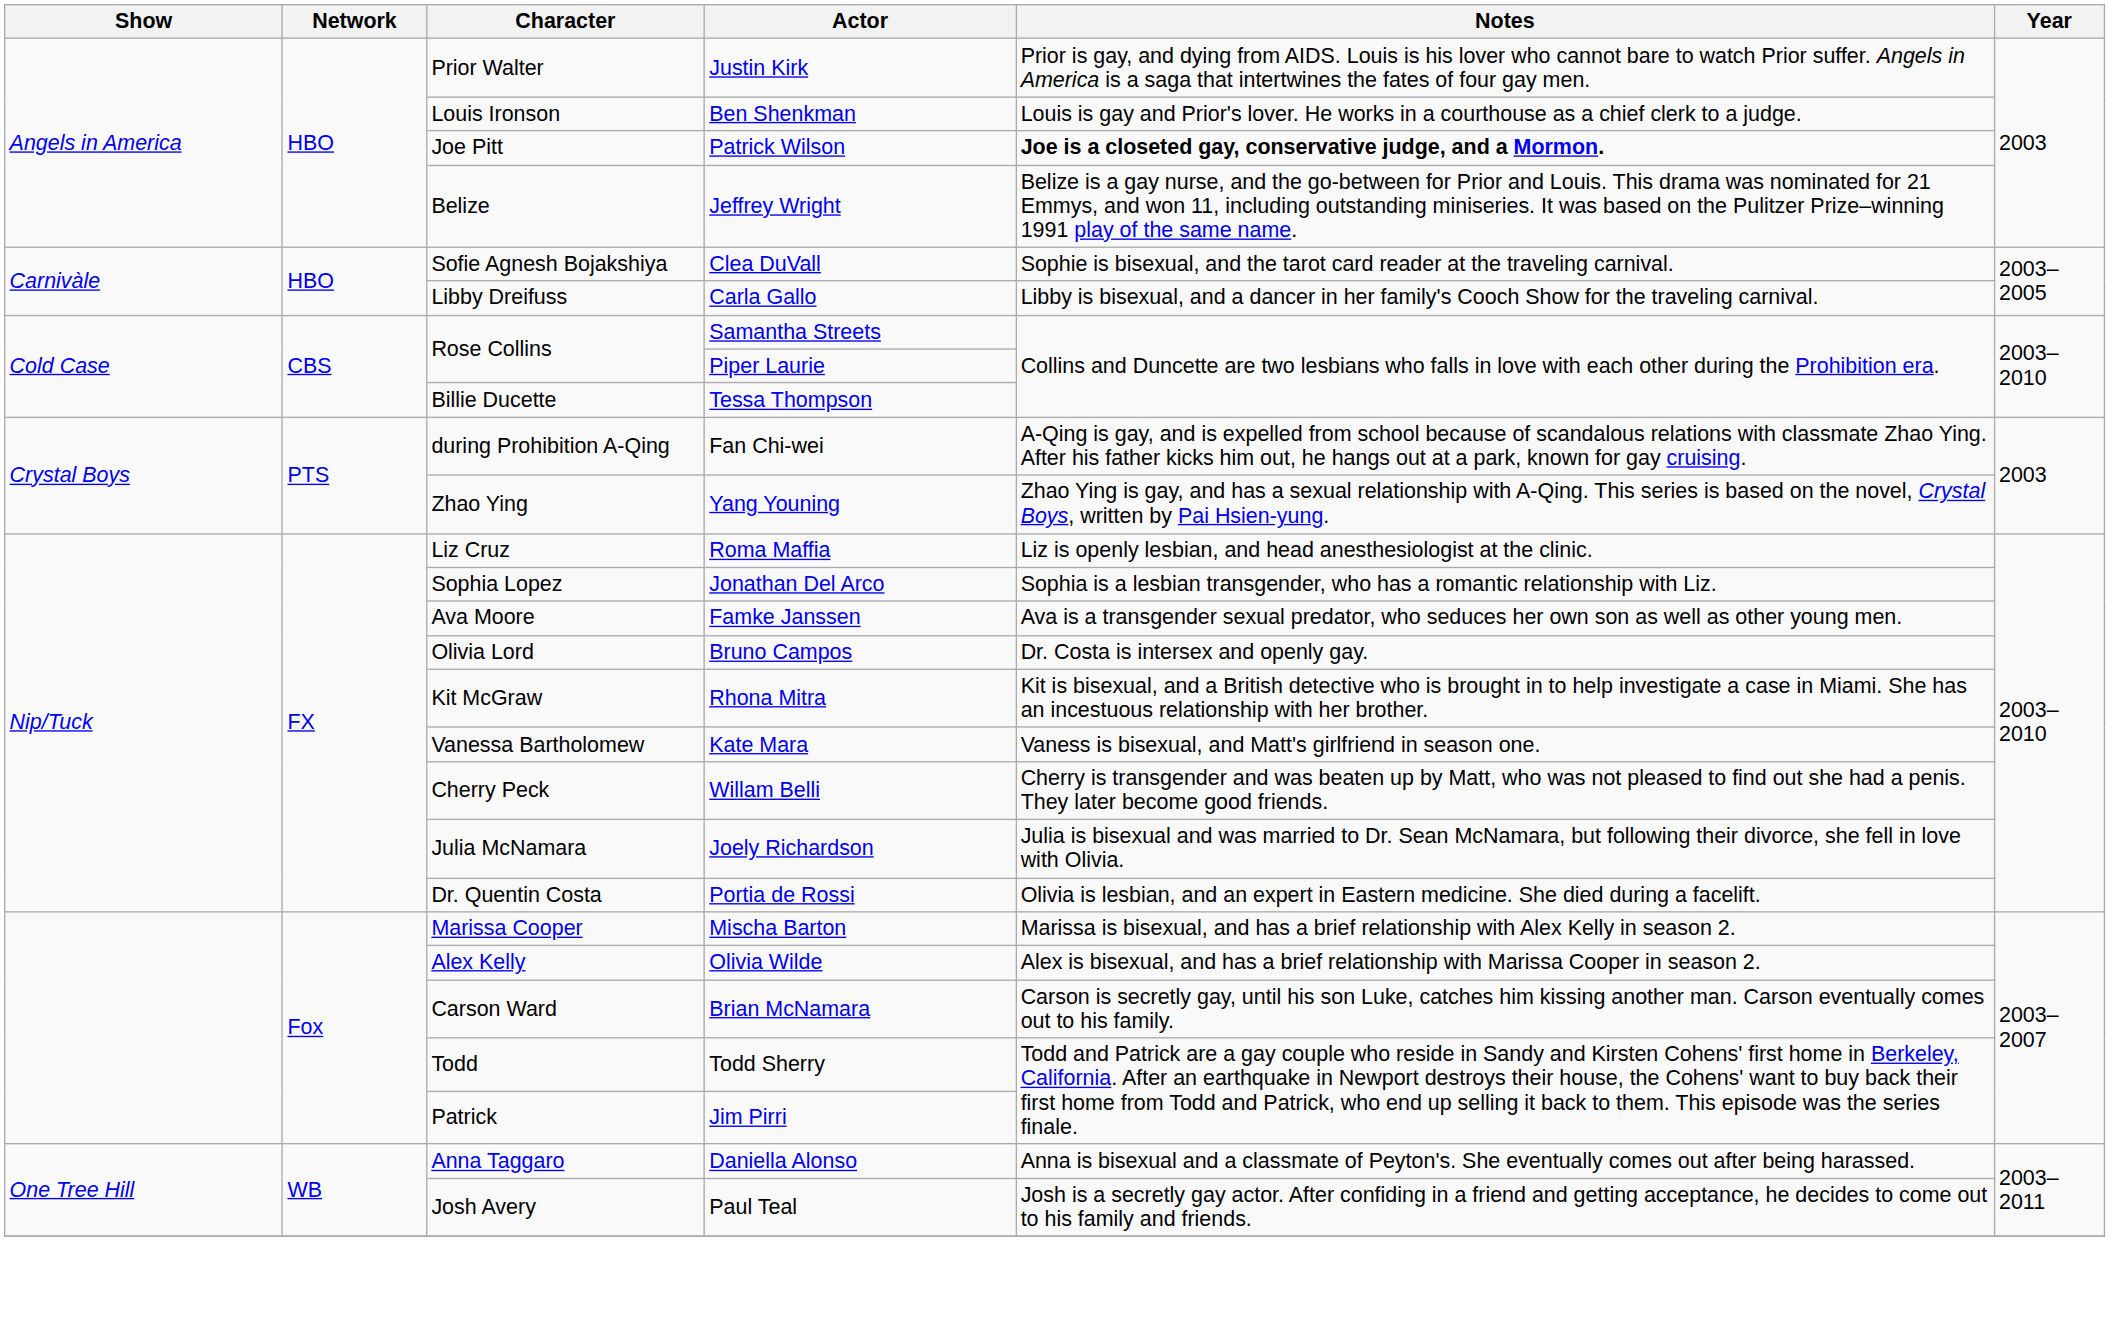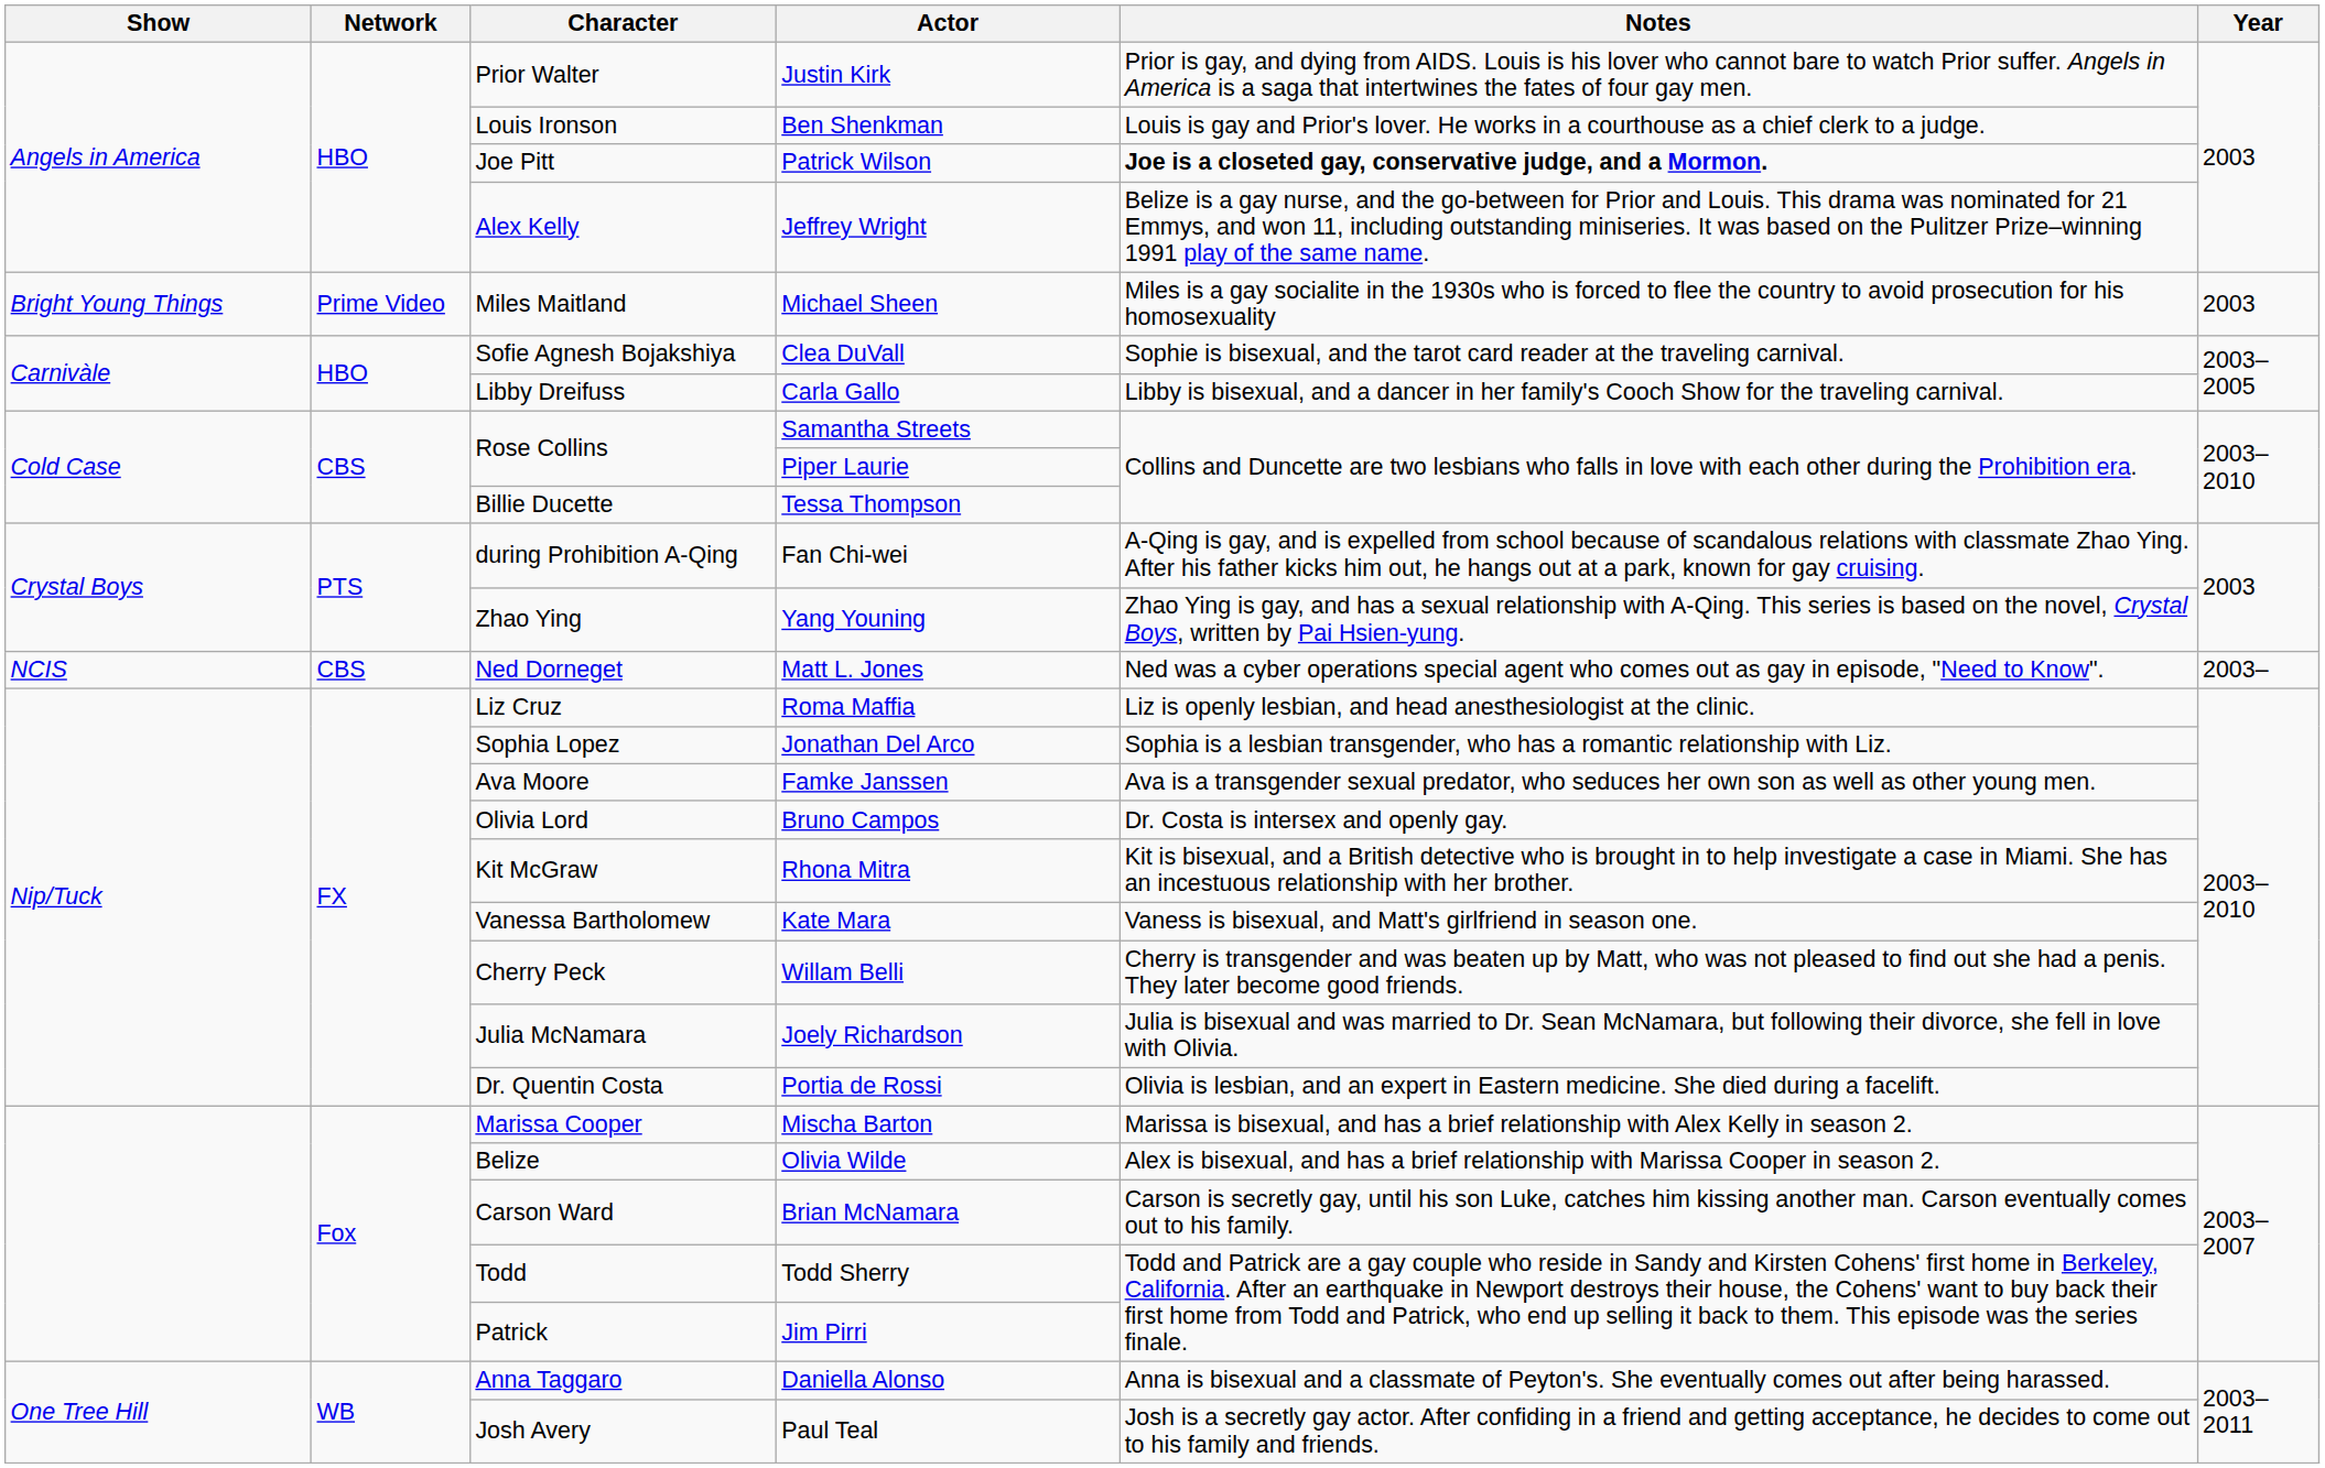Jeffrey Wright | Character: Belize -> Alex Kelly
+ row: Bright Young Things | Prime Video | Miles Maitland | Michael Sheen | Miles is a gay socialite in the 1930s who is forced to flee the country to avoid prosecution for his homosexuality | 2003
+ row: NCIS | CBS | Ned Dorneget | Matt L. Jones | Ned was a cyber operations special agent who comes out as gay in episode, "Need to Know". | 2003–
Olivia Wilde | Character: Alex Kelly -> Belize
